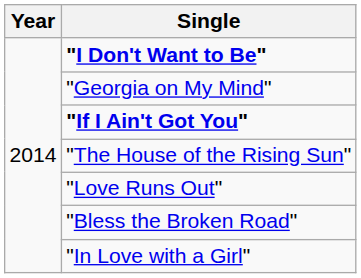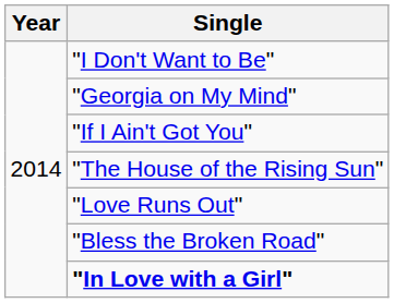"I Don't Want to Be" | Single: bold -> normal
"If I Ain't Got You" | Single: bold -> normal
"In Love with a Girl" | Single: normal -> bold
